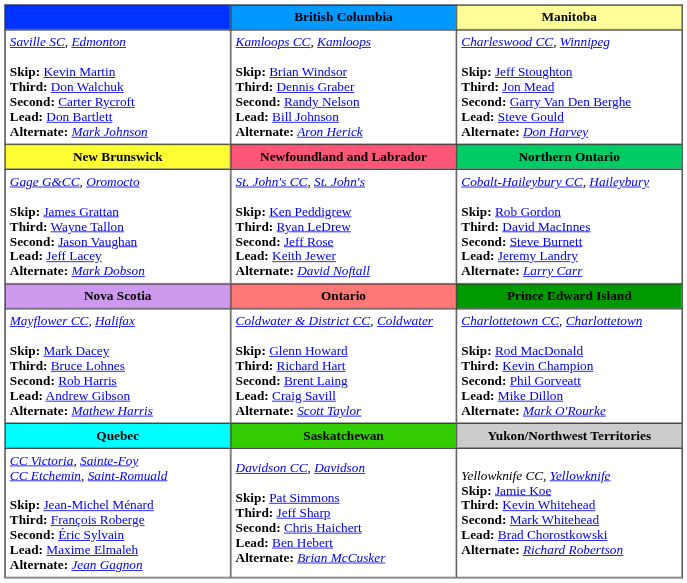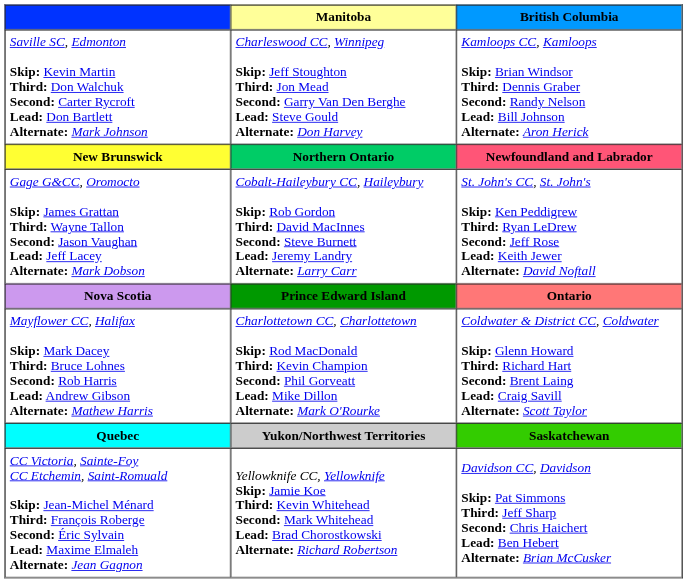columns swapped: British Columbia <-> Manitoba
